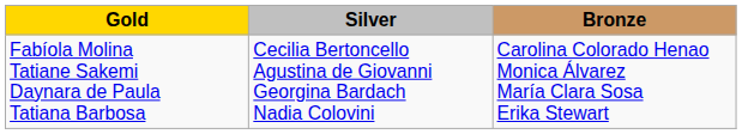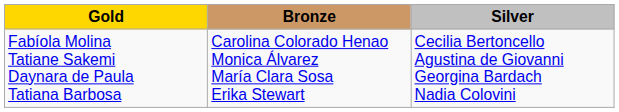columns swapped: Silver <-> Bronze
